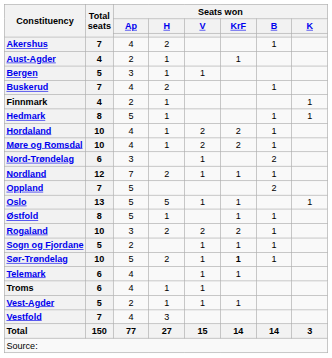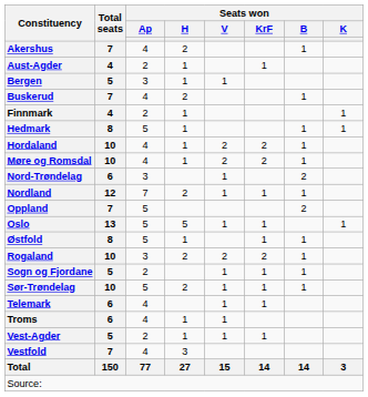Sør-Trøndelag | Seats won / KrF: bold -> normal
